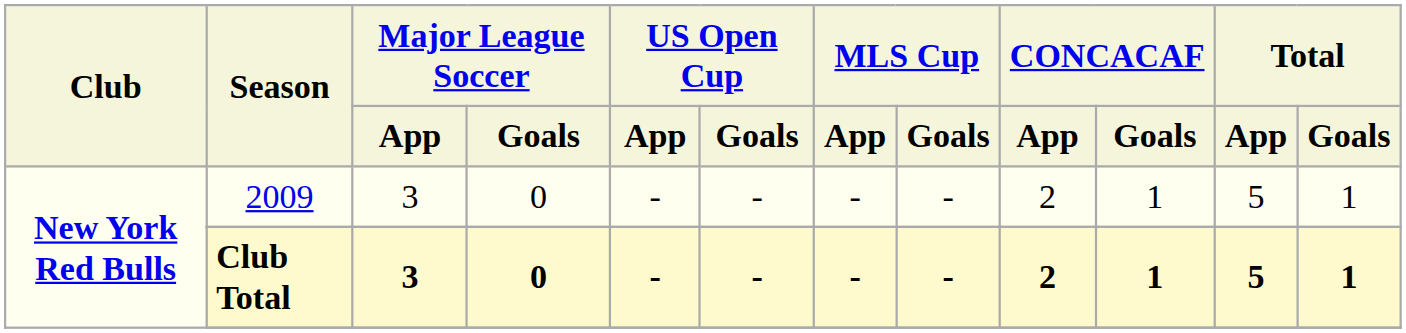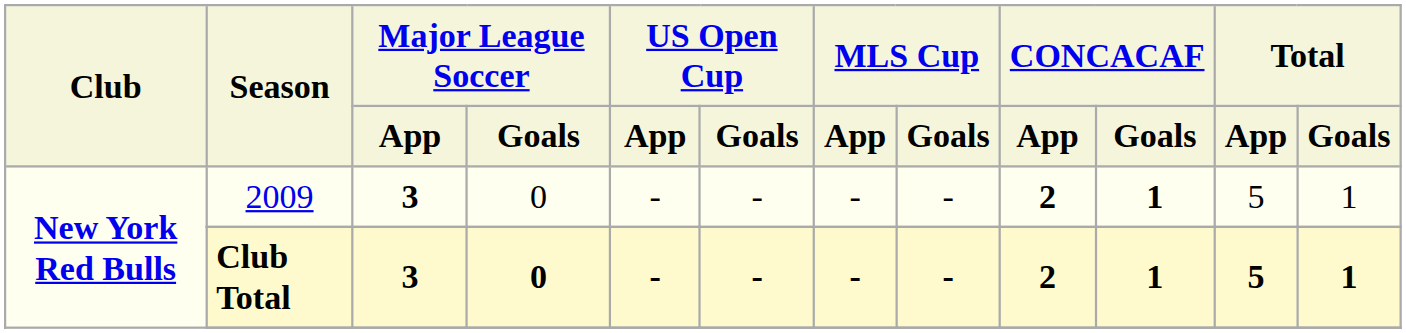New York Red Bulls / 2009 | Major League Soccer / App: normal -> bold
New York Red Bulls / 2009 | CONCACAF / App: normal -> bold
New York Red Bulls / 2009 | CONCACAF / Goals: normal -> bold
